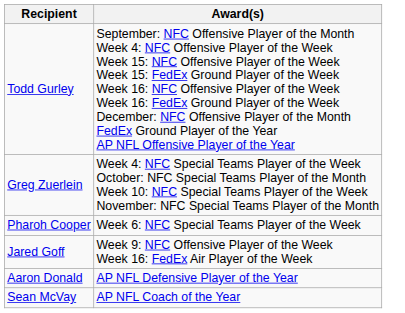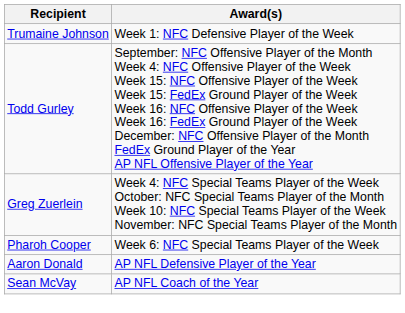+ row: Trumaine Johnson | Week 1: NFC Defensive Player of the Week
- row: Jared Goff | Week 9: NFC Offensive Player of the Week Week 16: FedEx Air Player of the Week
